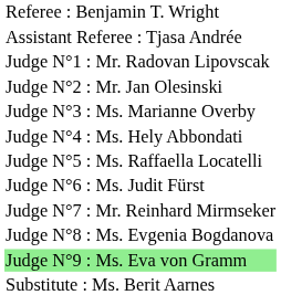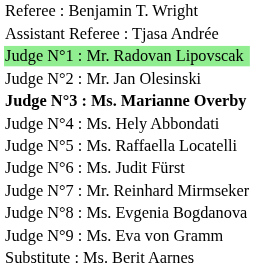row 3 | column 1: no background -> lightgreen background
row 5 | column 1: normal -> bold
row 11 | column 1: lightgreen background -> no background
